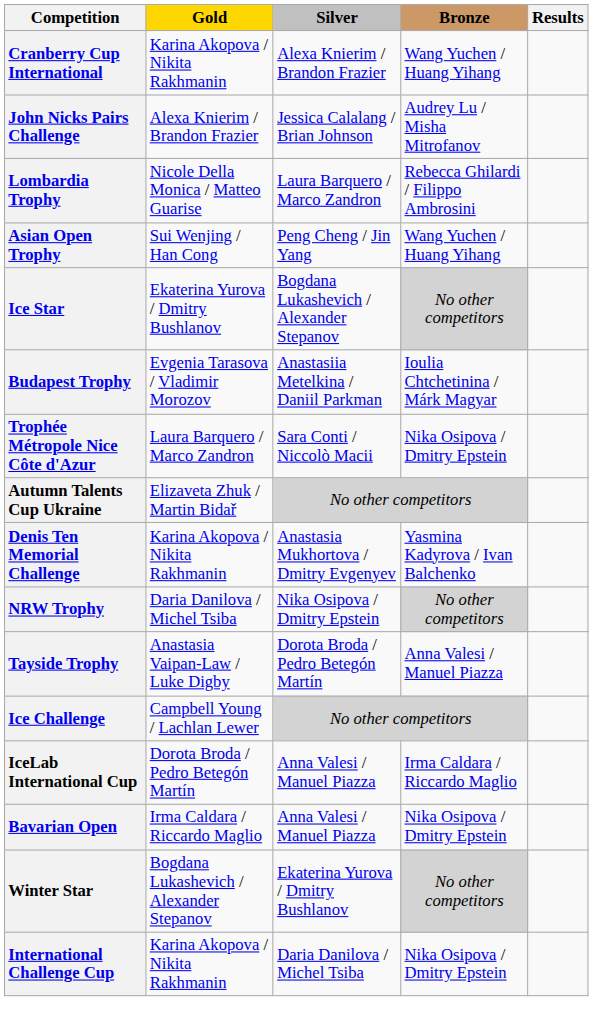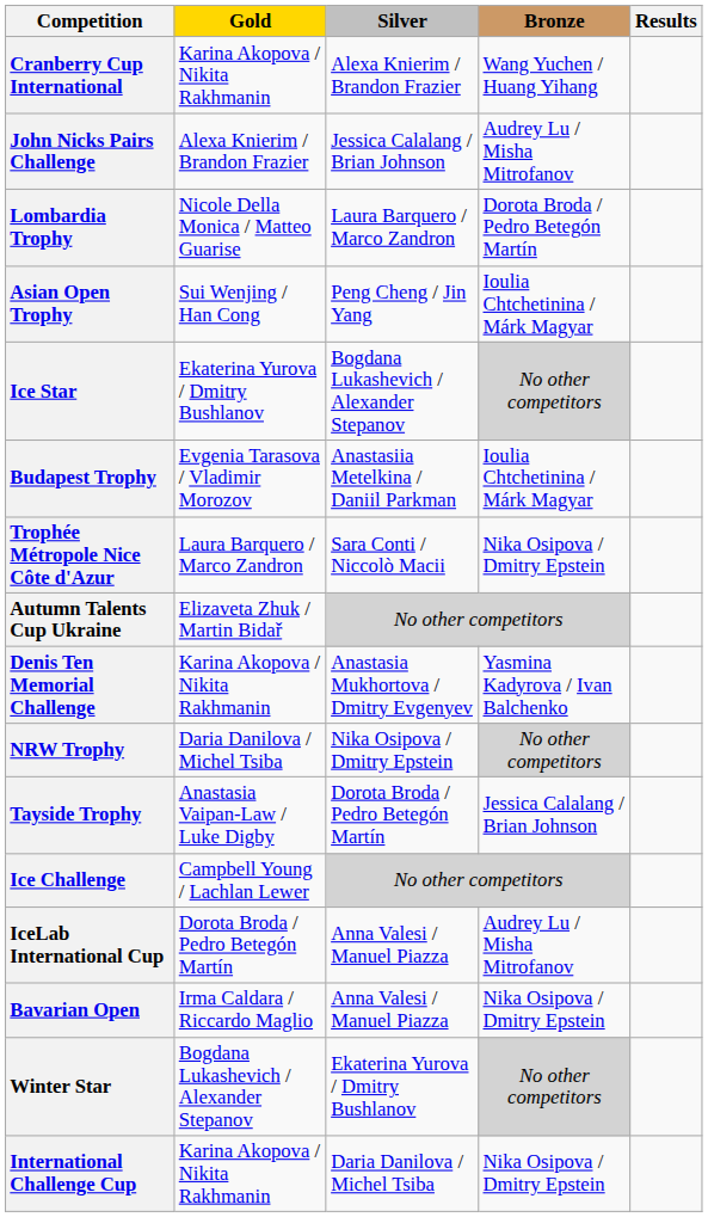Lombardia Trophy | Bronze: Rebecca Ghilardi / Filippo Ambrosini -> Dorota Broda / Pedro Betegón Martín
Asian Open Trophy | Bronze: Wang Yuchen / Huang Yihang -> Ioulia Chtchetinina / Márk Magyar
Tayside Trophy | Bronze: Anna Valesi / Manuel Piazza -> Jessica Calalang / Brian Johnson
IceLab International Cup | Bronze: Irma Caldara / Riccardo Maglio -> Audrey Lu / Misha Mitrofanov
